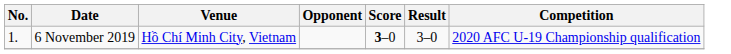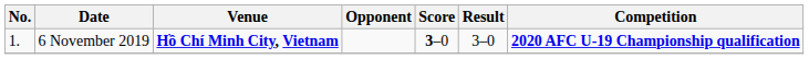6 November 2019 | Venue: normal -> bold
6 November 2019 | Competition: normal -> bold
